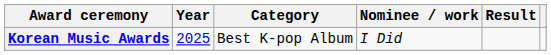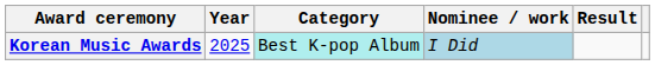Korean Music Awards | Category: no background -> paleturquoise background
Korean Music Awards | Nominee / work: no background -> lightblue background
